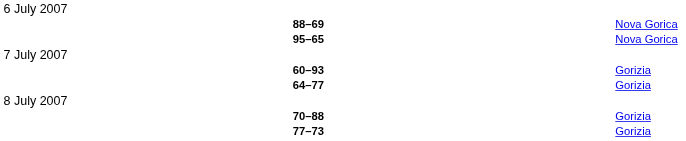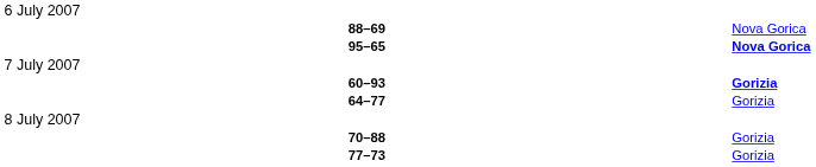95–65 | column 3: normal -> bold
60–93 | column 3: normal -> bold
